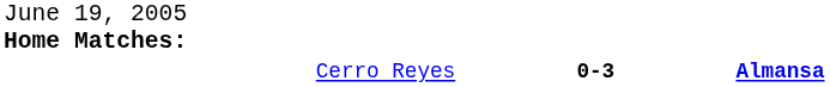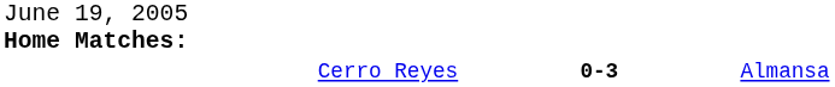Cerro Reyes | column 3: bold -> normal
